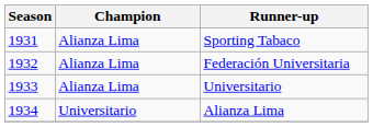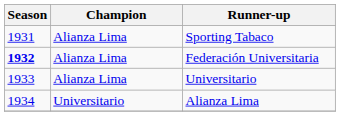Federación Universitaria | Season: normal -> bold
